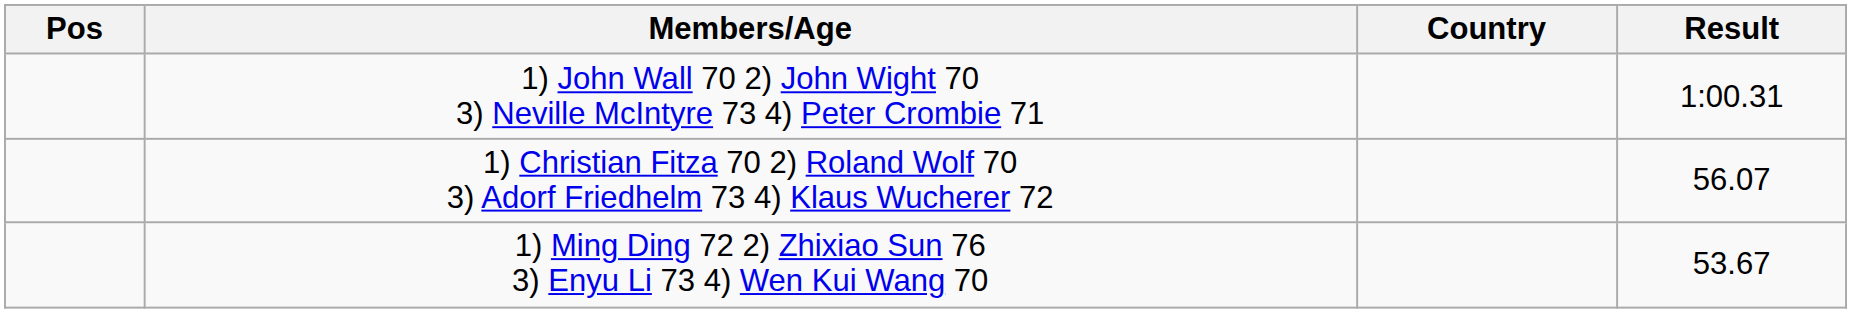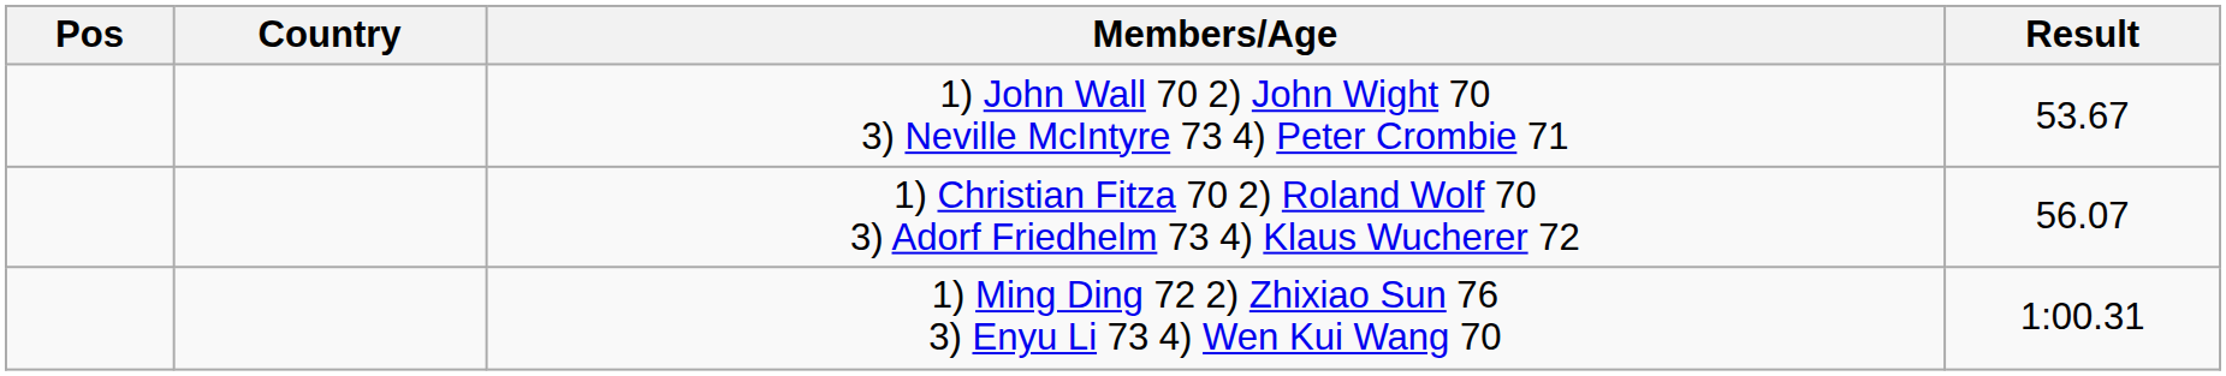columns swapped: Country <-> Members/Age
row 2 | Result: 1:00.31 -> 53.67
row 4 | Result: 53.67 -> 1:00.31
